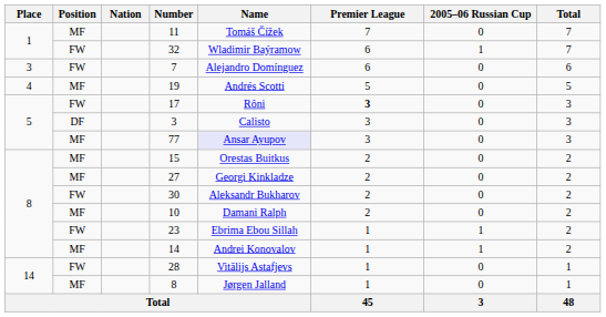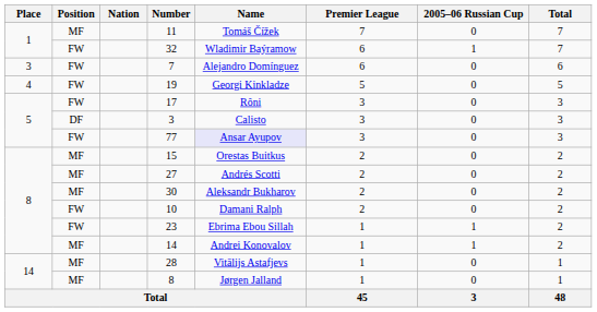19 | Position: MF -> FW
19 | Name: Andrés Scotti -> Georgi Kinkladze
17 | Premier League: bold -> normal
77 | Position: MF -> FW
27 | Name: Georgi Kinkladze -> Andrés Scotti
30 | Position: FW -> MF
10 | Position: MF -> FW
28 | Position: FW -> MF
